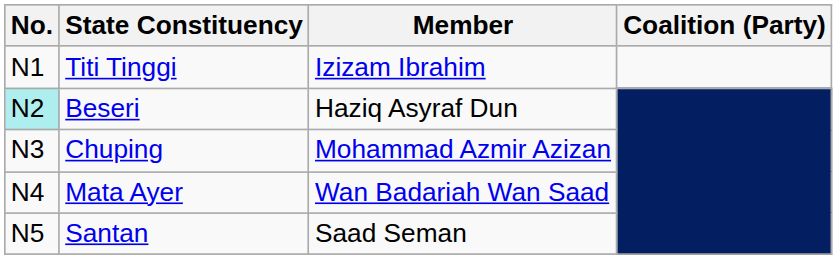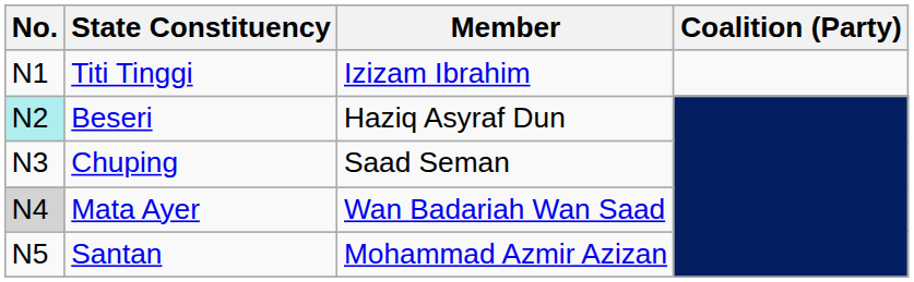Chuping | Member: Mohammad Azmir Azizan -> Saad Seman
Mata Ayer | No.: no background -> lightgrey background
Santan | Member: Saad Seman -> Mohammad Azmir Azizan
